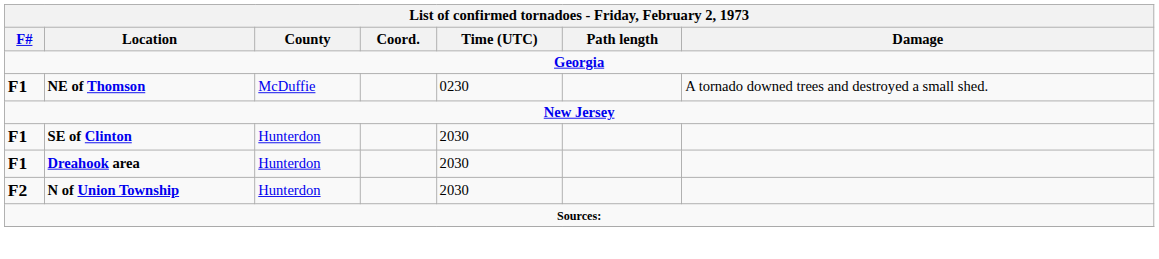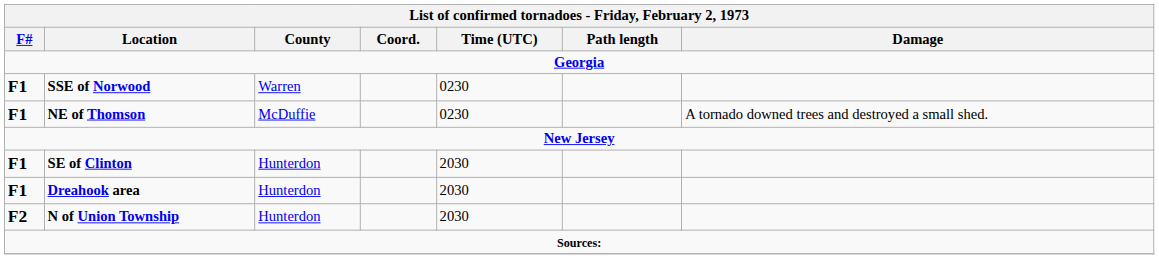+ row: F1 | SSE of Norwood | Warren | 0230
